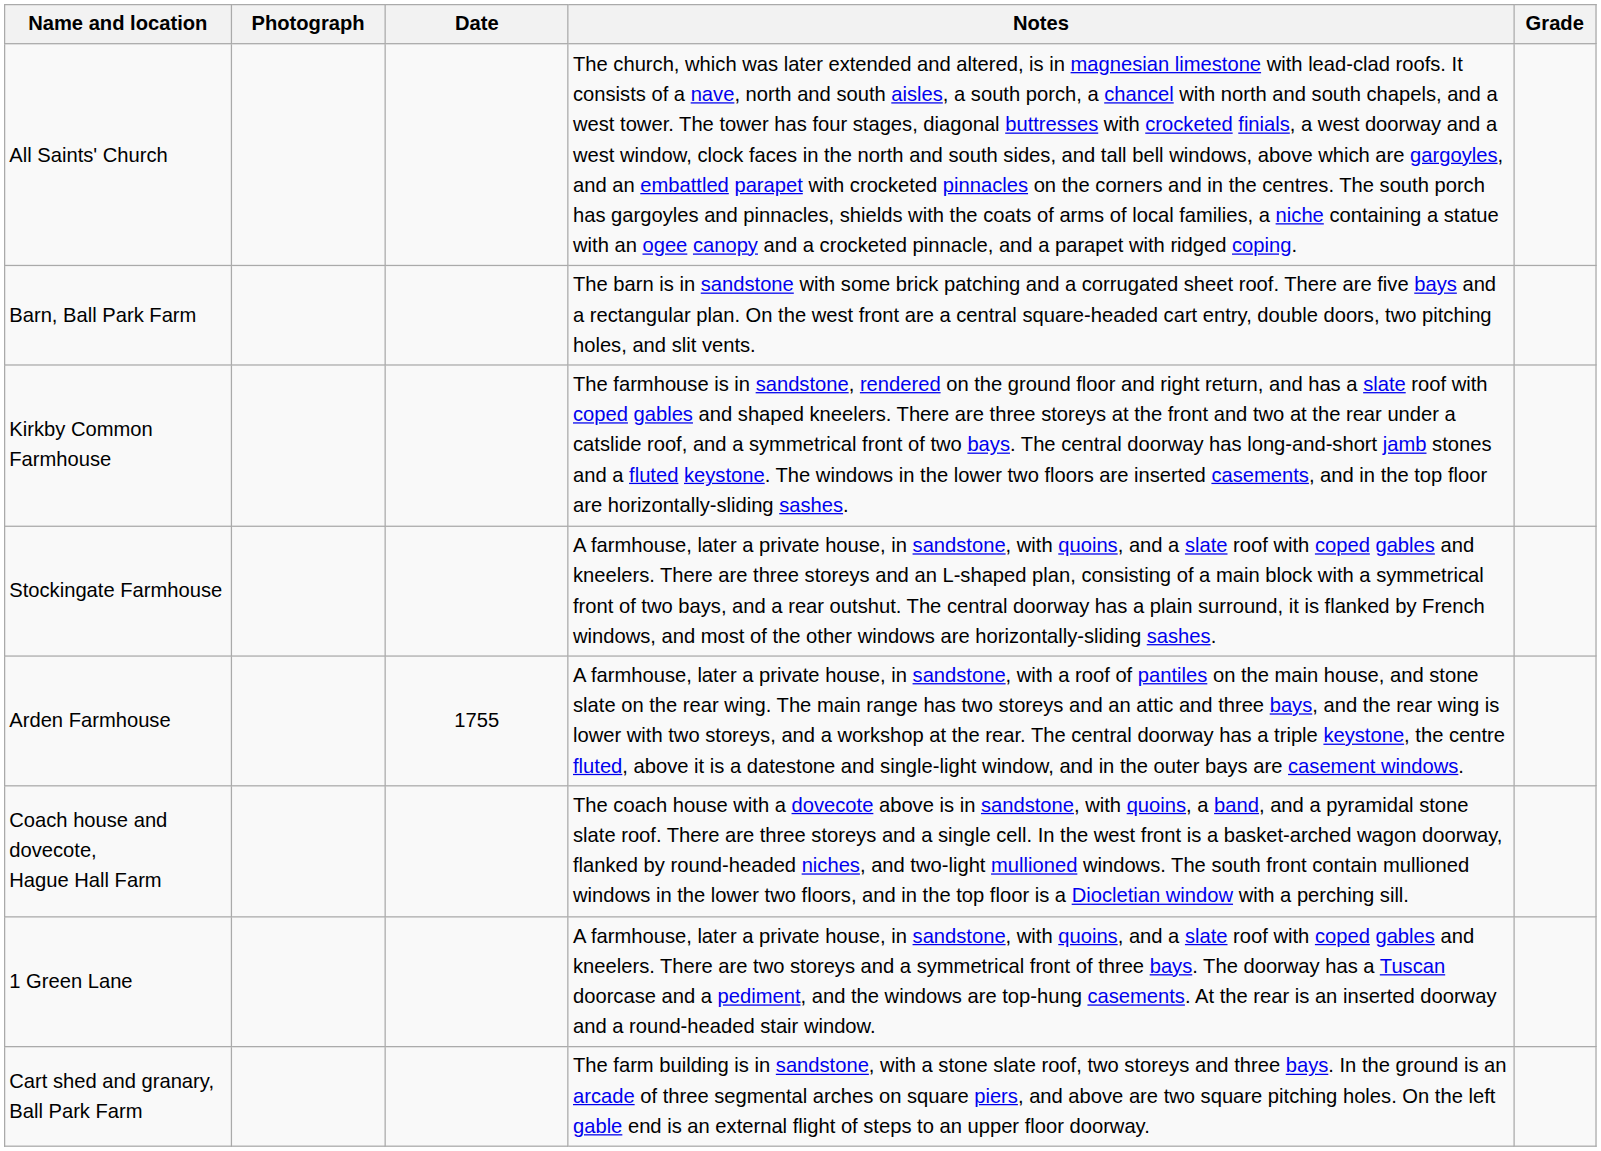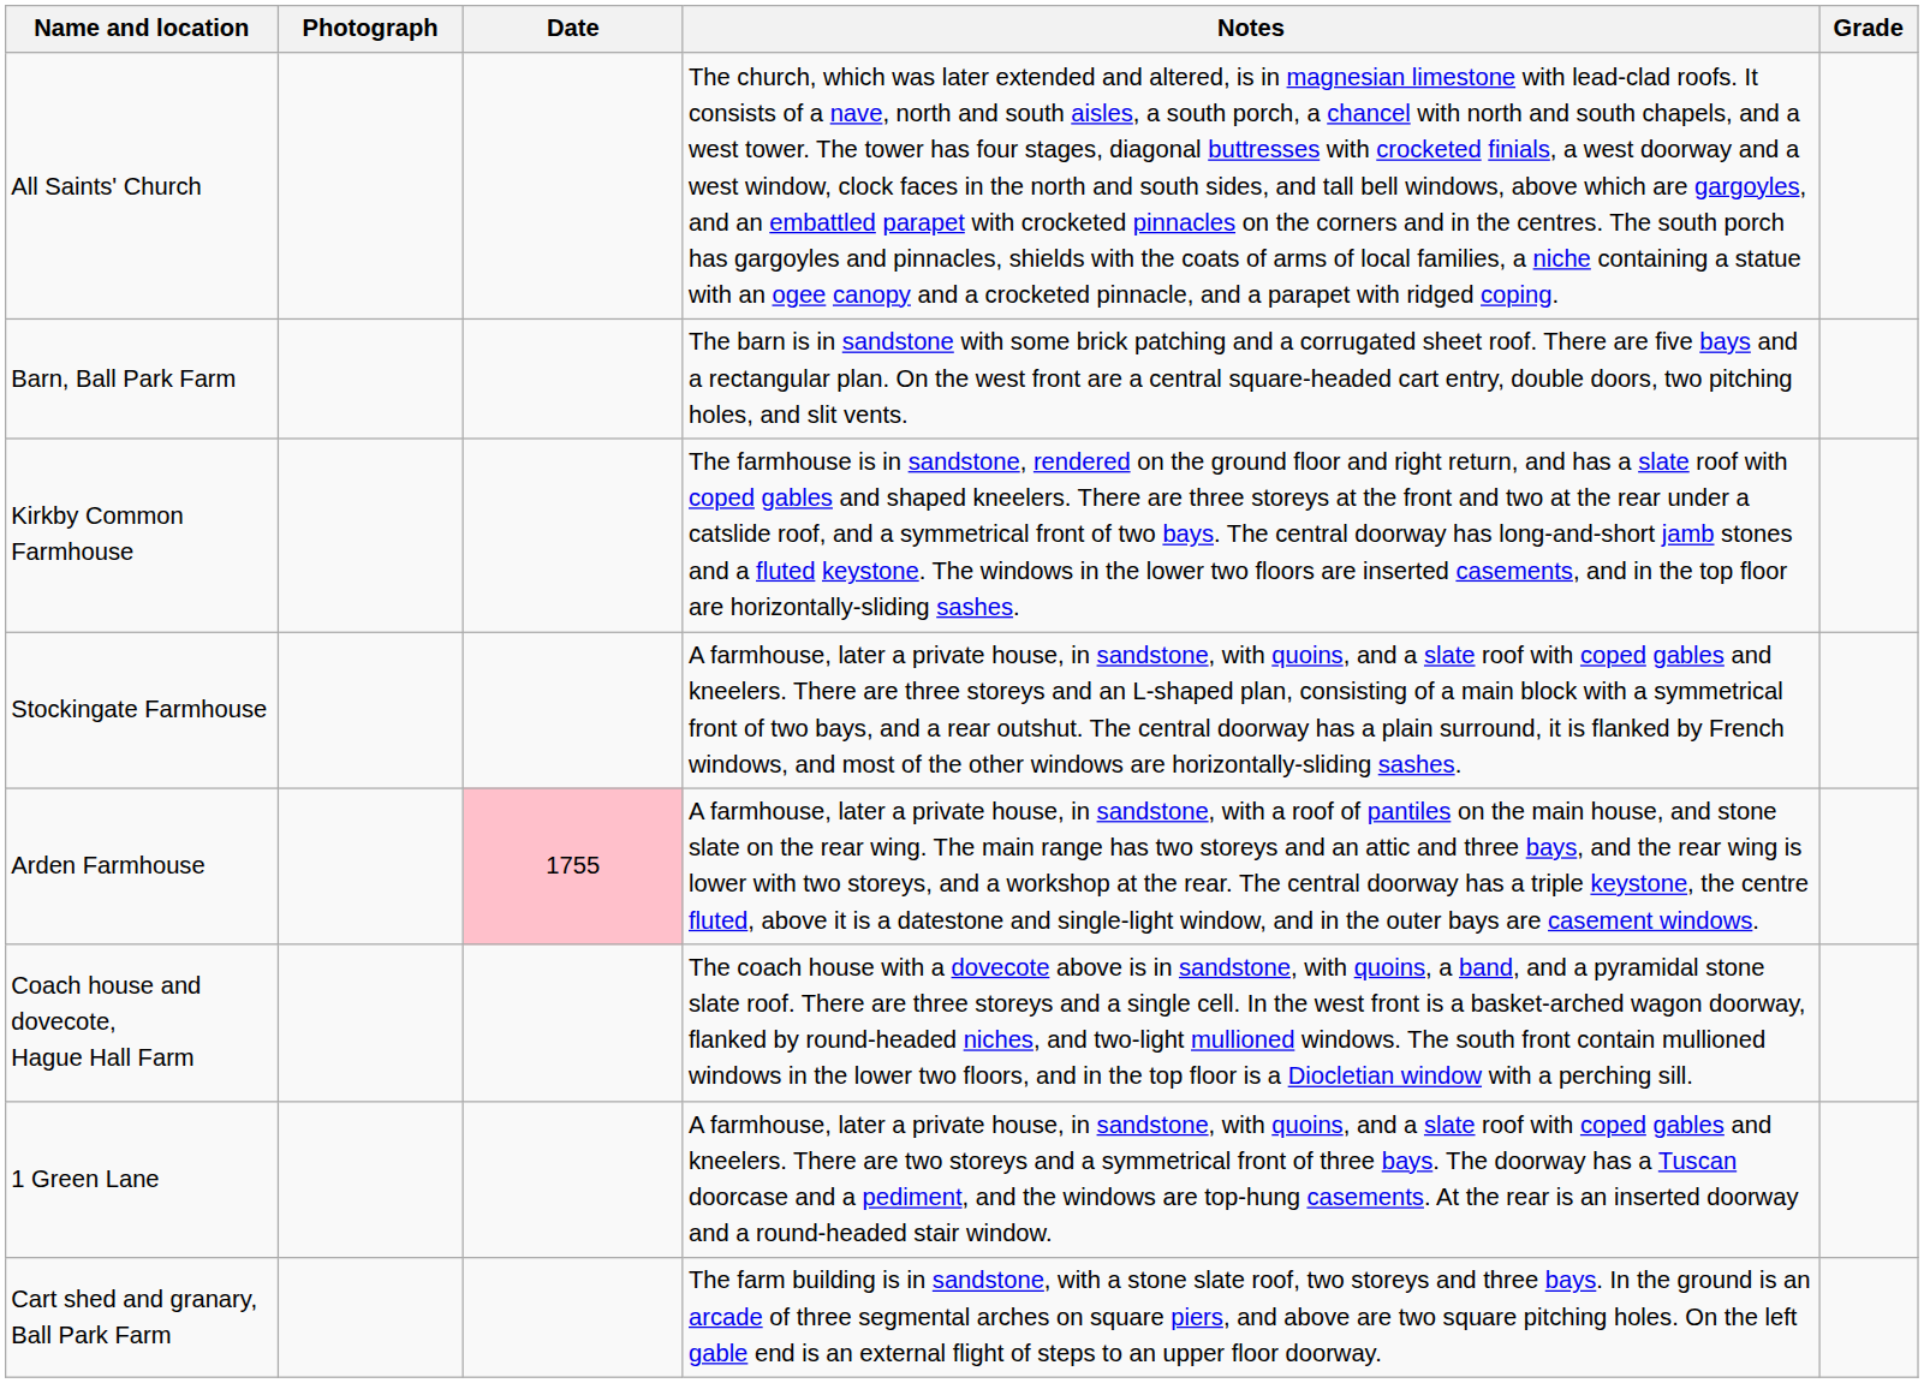Arden Farmhouse | Date: no background -> pink background
